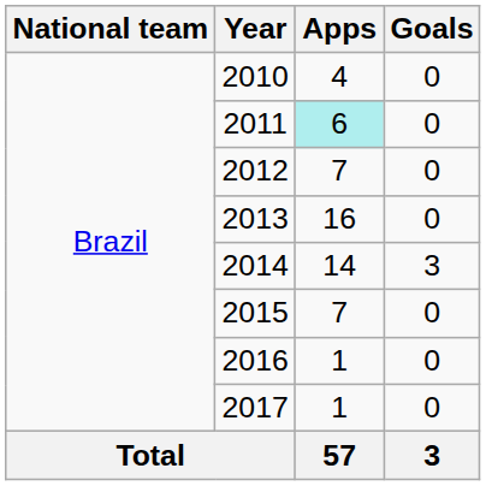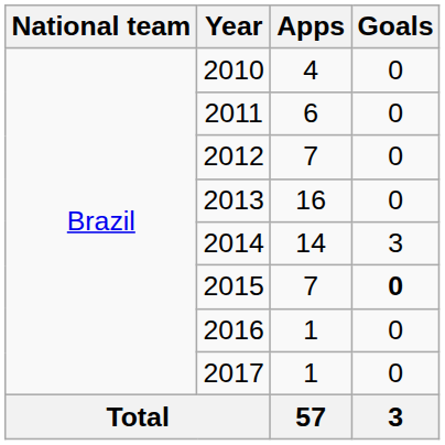2011 | Apps: paleturquoise background -> no background
2015 | Goals: normal -> bold
